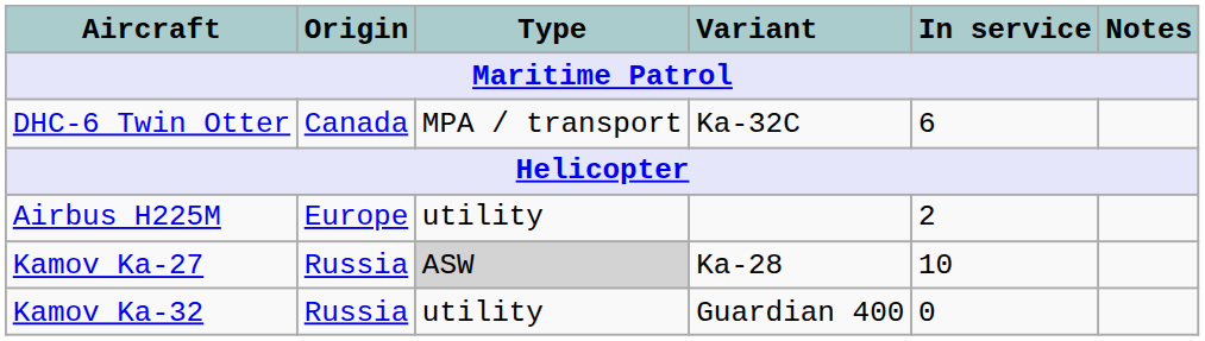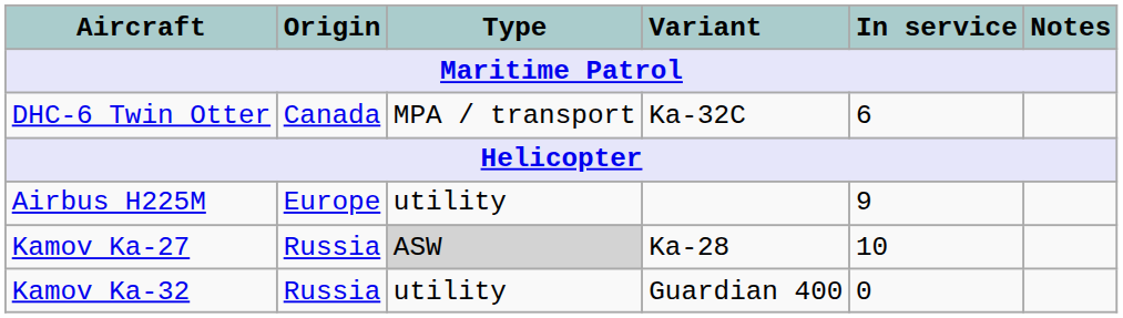Airbus H225M | In service: 2 -> 9
